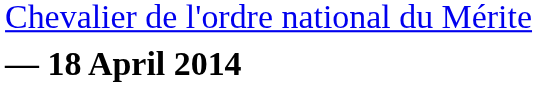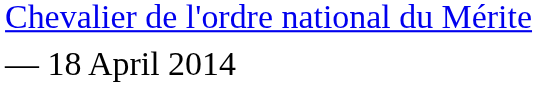— 18 April 2014 | column 1: bold -> normal
